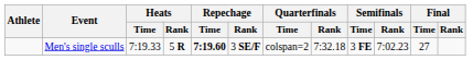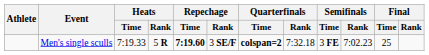Men's single sculls | Quarterfinals / Time: normal -> bold
Men's single sculls | Final / Time: 27 -> 25
